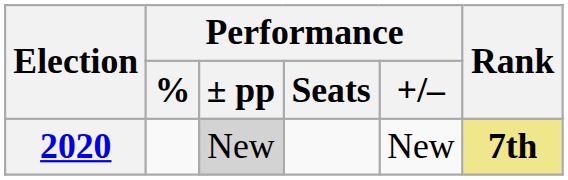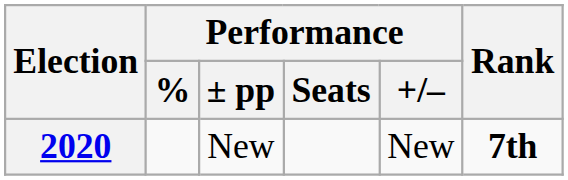2020 | Performance / ± pp: lightgrey background -> no background
2020 | Rank: khaki background -> no background
